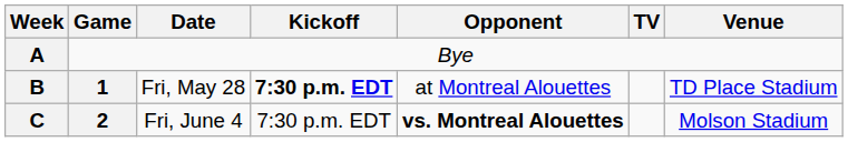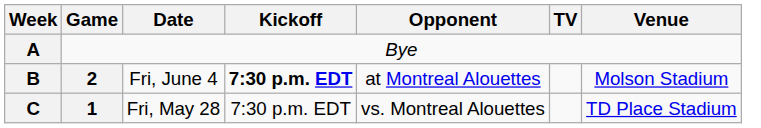B | Game: 1 -> 2
B | Date: Fri, May 28 -> Fri, June 4
B | Venue: TD Place Stadium -> Molson Stadium
C | Game: 2 -> 1
C | Date: Fri, June 4 -> Fri, May 28
C | Opponent: bold -> normal
C | Venue: Molson Stadium -> TD Place Stadium
